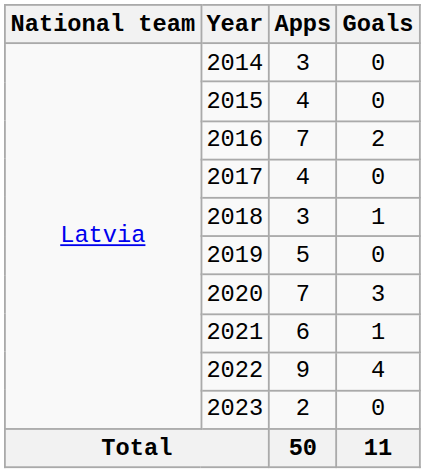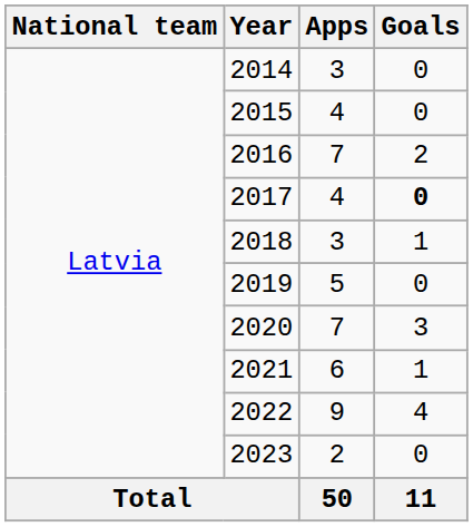2017 | Goals: normal -> bold
